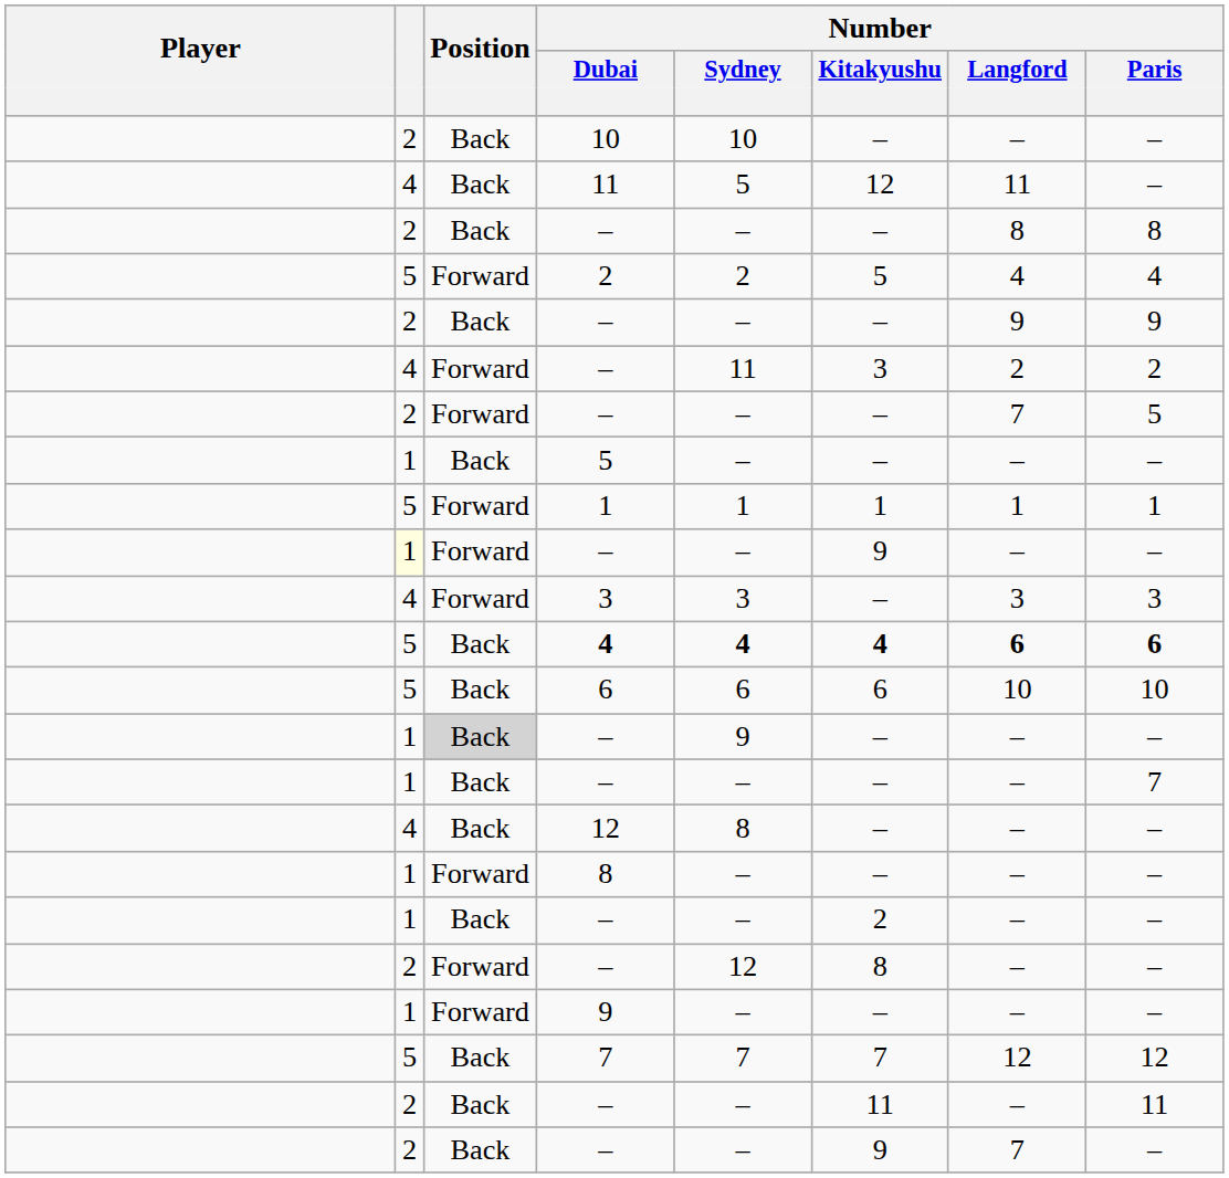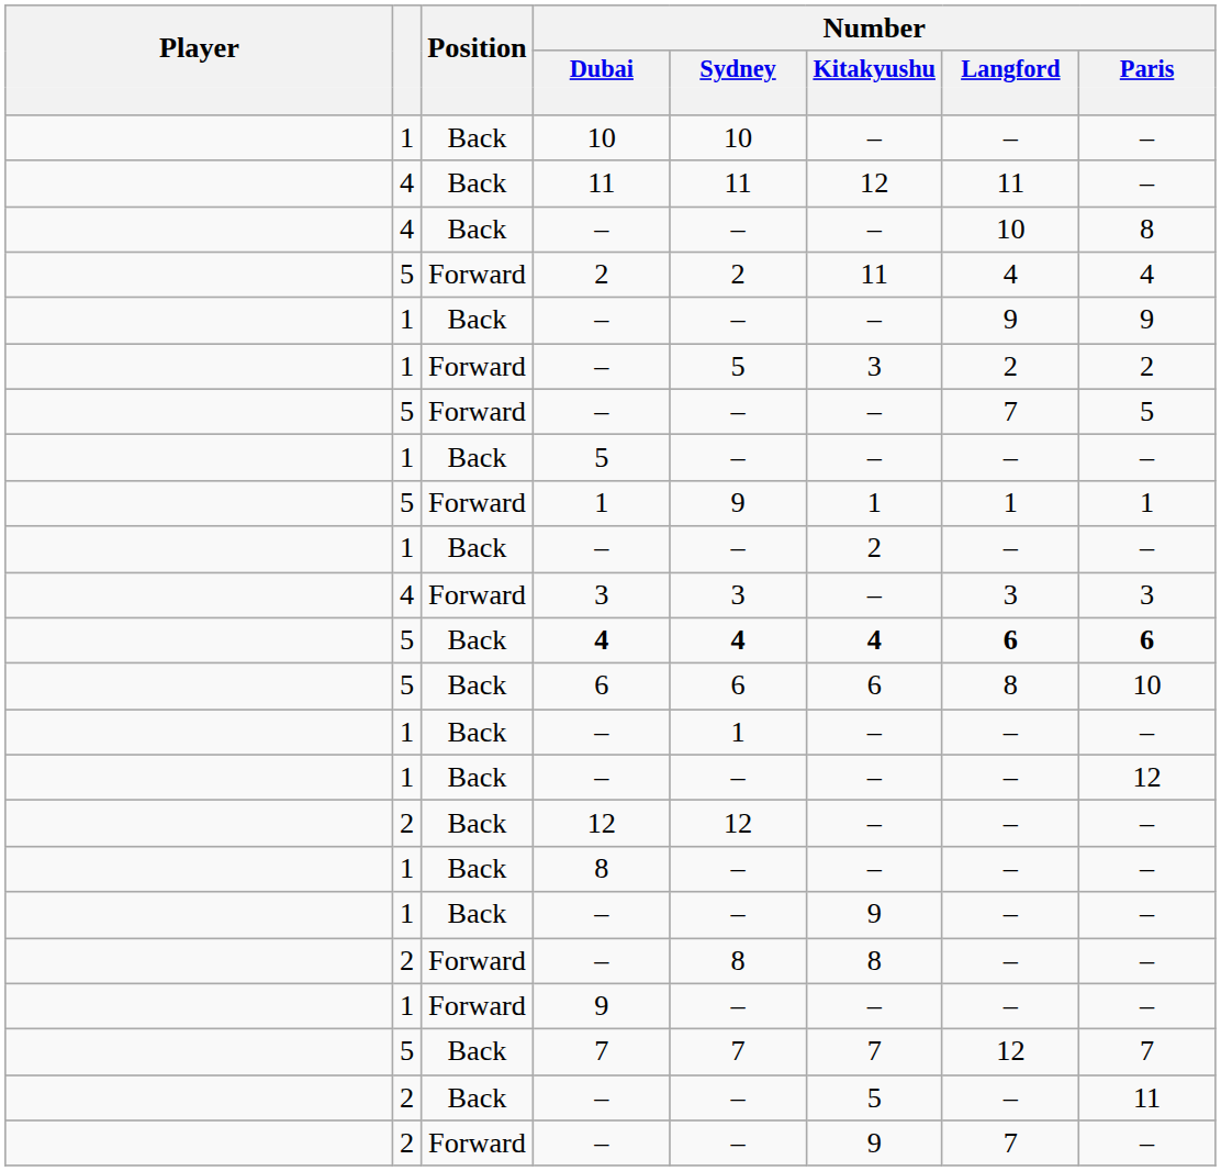row 4 | column 2: 2 -> 1
row 5 | Number / Sydney: 5 -> 11
row 6 | column 2: 2 -> 4
row 6 | Number / Langford: 8 -> 10
row 7 | Number / Kitakyushu: 5 -> 11
row 8 | column 2: 2 -> 1
row 9 | column 2: 4 -> 1
row 9 | Number / Sydney: 11 -> 5
row 10 | column 2: 2 -> 5
row 12 | Number / Sydney: 1 -> 9
row 13 | column 2: lightyellow background -> no background
row 13 | Position: Forward -> Back
row 13 | Number / Kitakyushu: 9 -> 2
row 16 | Number / Langford: 10 -> 8
row 17 | Position: lightgrey background -> no background
row 17 | Number / Sydney: 9 -> 1
row 18 | Number / Paris: 7 -> 12
row 19 | column 2: 4 -> 2
row 19 | Number / Sydney: 8 -> 12
row 20 | Position: Forward -> Back
row 21 | Number / Kitakyushu: 2 -> 9
row 22 | Number / Sydney: 12 -> 8
row 24 | Number / Paris: 12 -> 7
row 25 | Number / Kitakyushu: 11 -> 5
row 26 | Position: Back -> Forward
